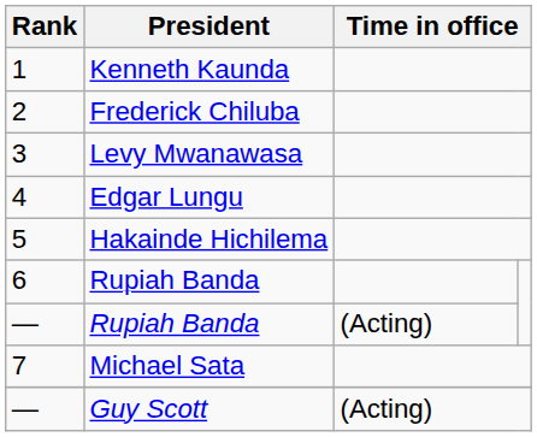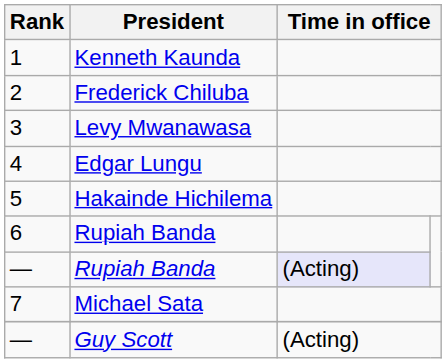— / Rupiah Banda | column 3: no background -> lavender background
